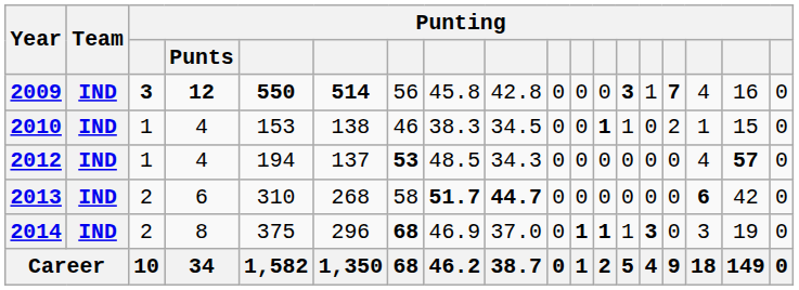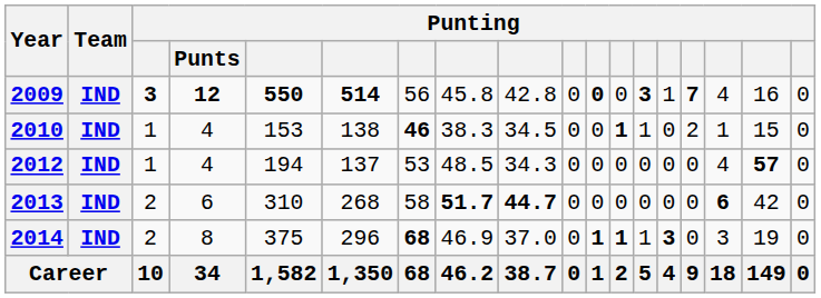2009 | column 11: normal -> bold
2010 | column 7: normal -> bold
2012 | column 7: bold -> normal
